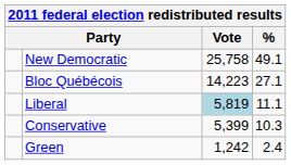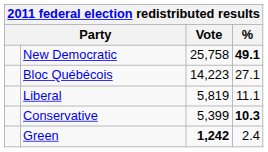New Democratic | %: normal -> bold
Liberal | Vote: lightblue background -> no background
Conservative | %: normal -> bold
Green | Vote: normal -> bold
